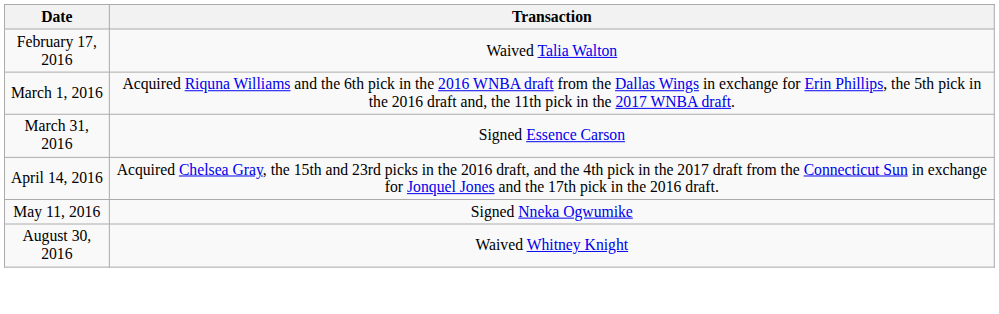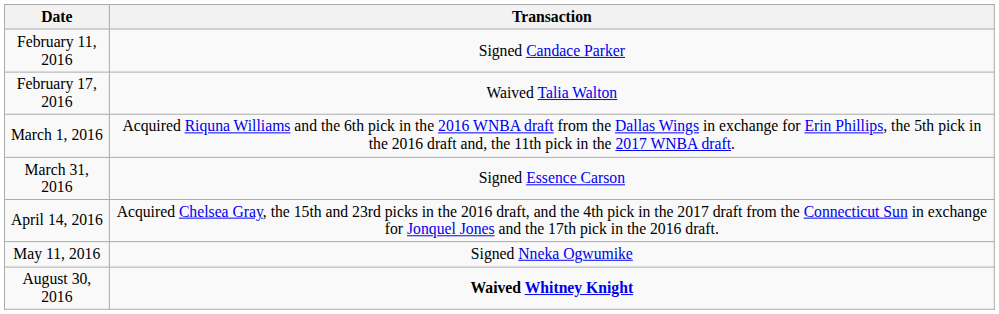+ row: February 11, 2016 | Signed Candace Parker
August 30, 2016 | Transaction: normal -> bold
